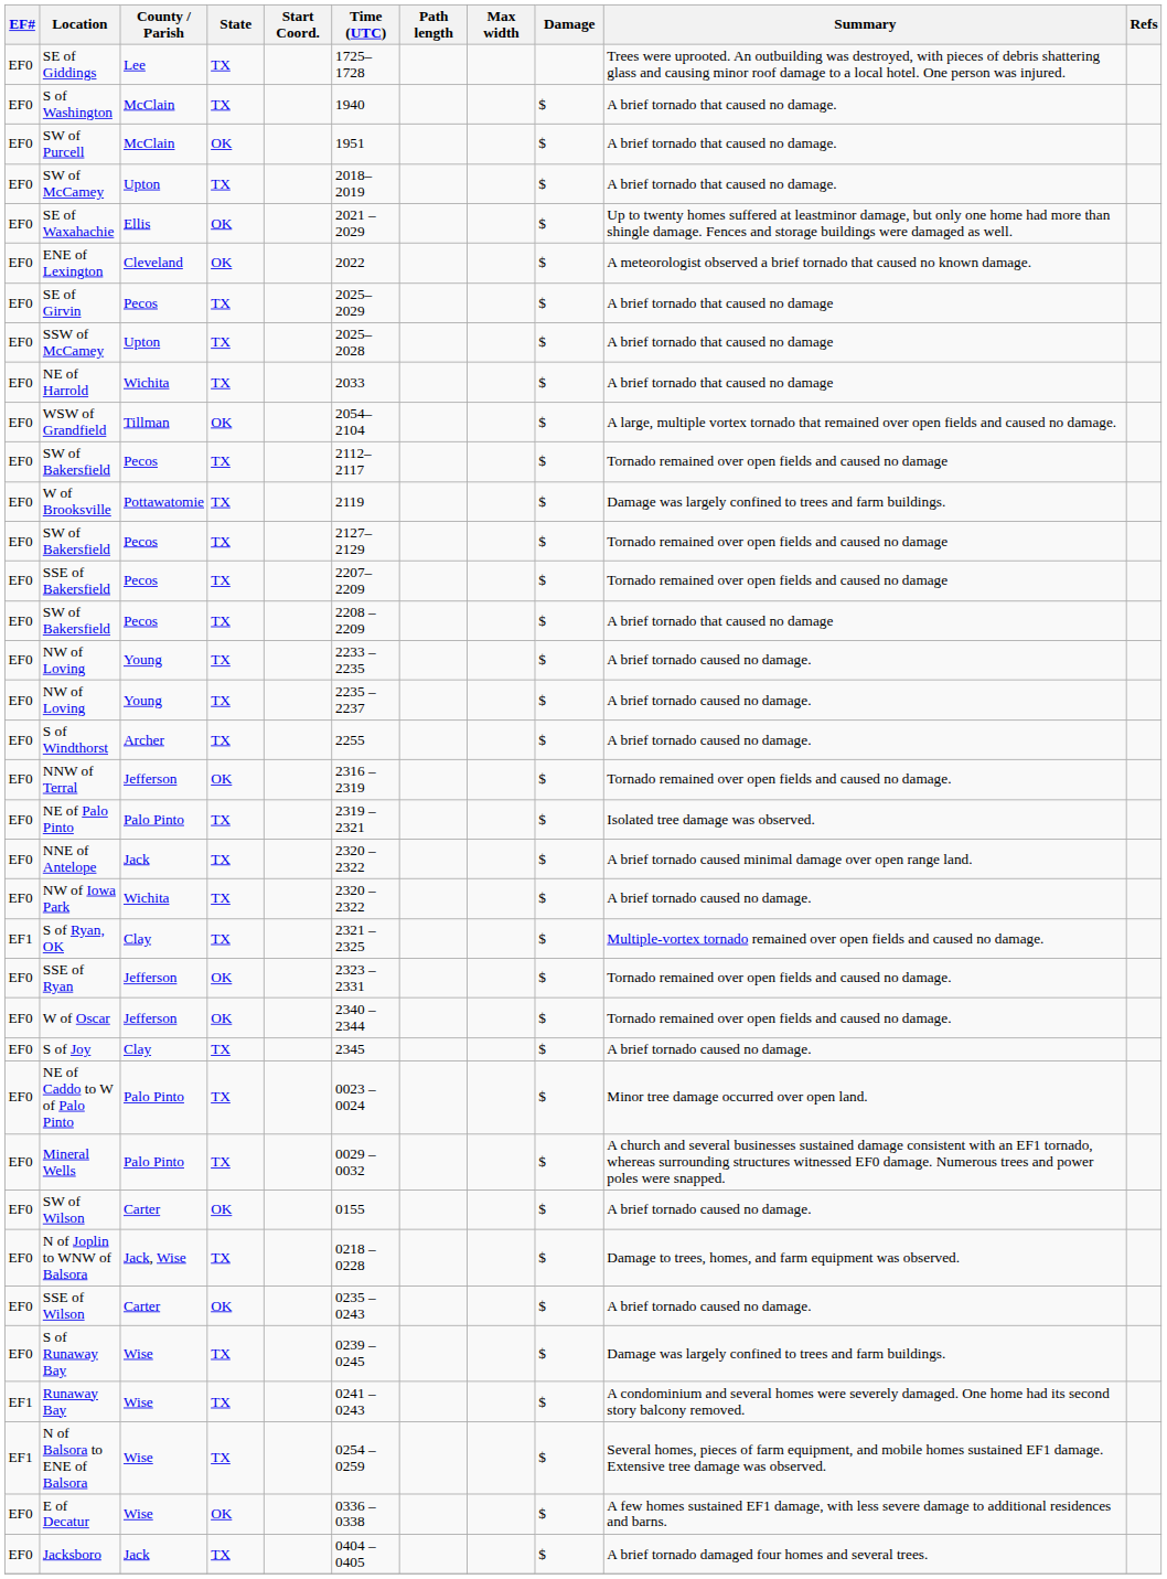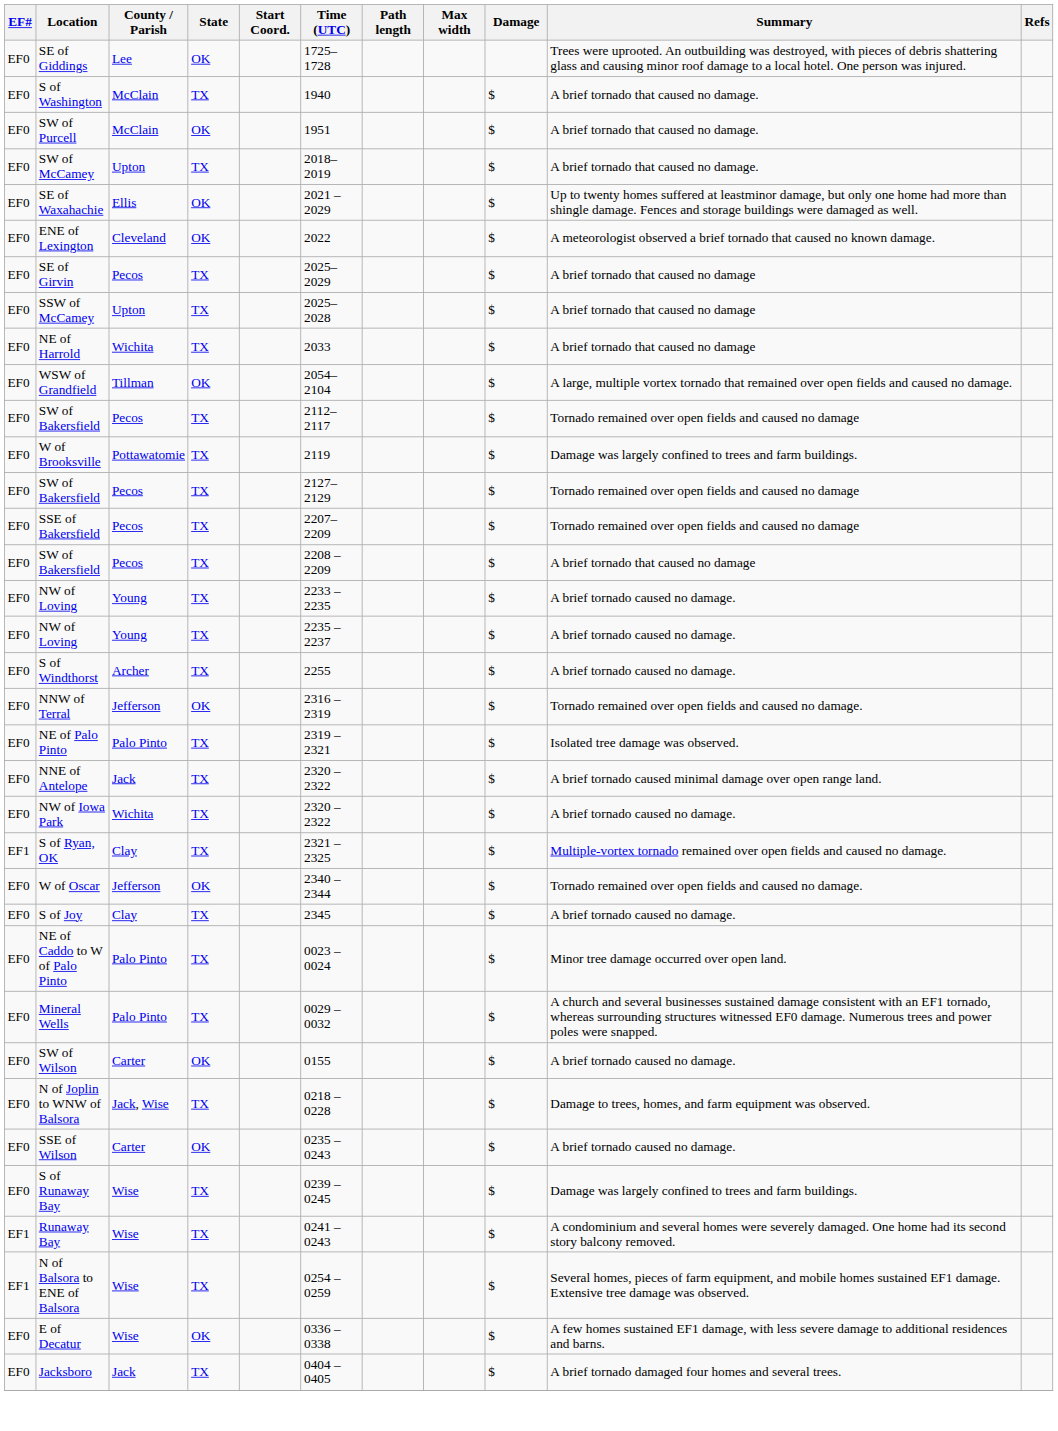SE of Giddings | State: TX -> OK
- row: EF0 | SSE of Ryan | Jefferson | OK | 2323 – 2331 | $ | Tornado remained over open fields and caused no damage.
